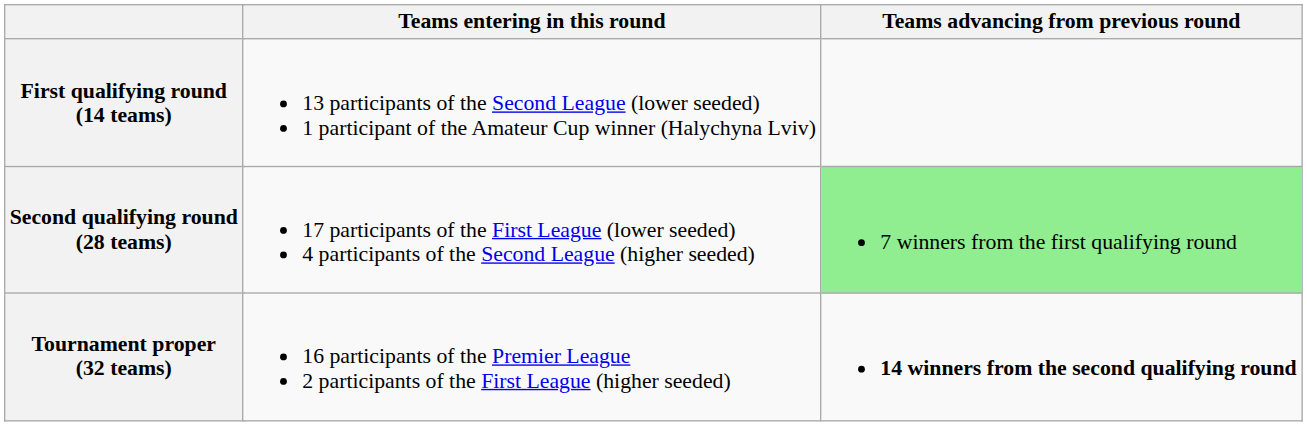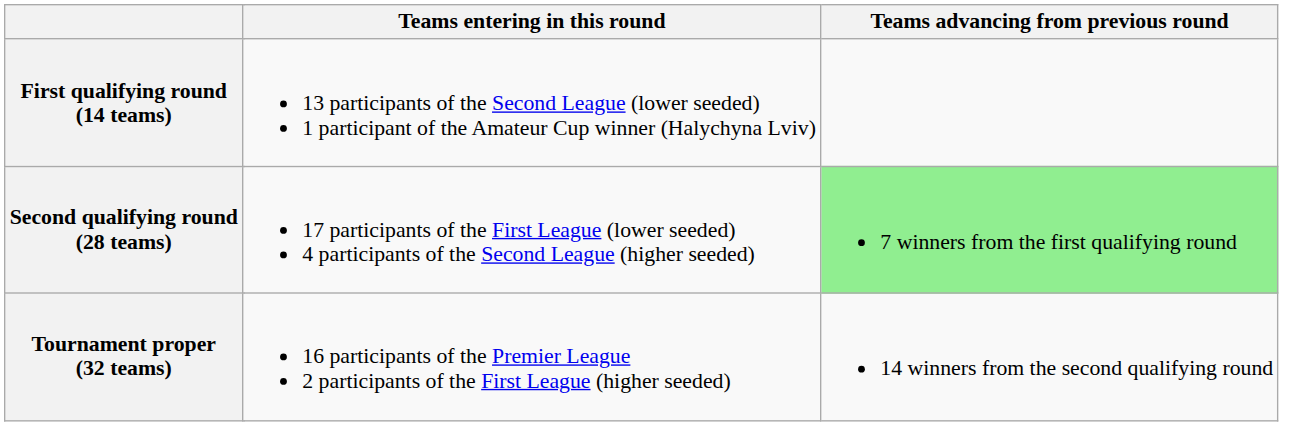Tournament proper (32 teams) | Teams advancing from previous round: bold -> normal
